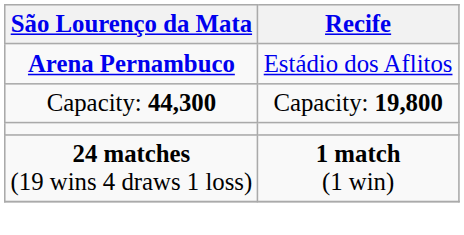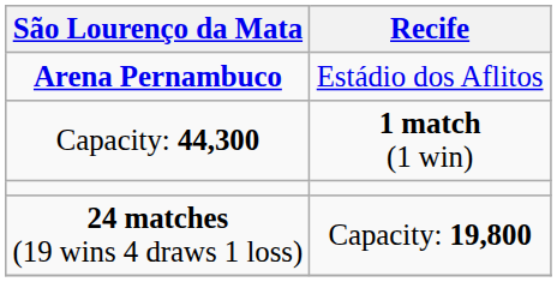row 3 | Recife: Capacity: 19,800 -> 1 match (1 win)
row 5 | Recife: 1 match (1 win) -> Capacity: 19,800
